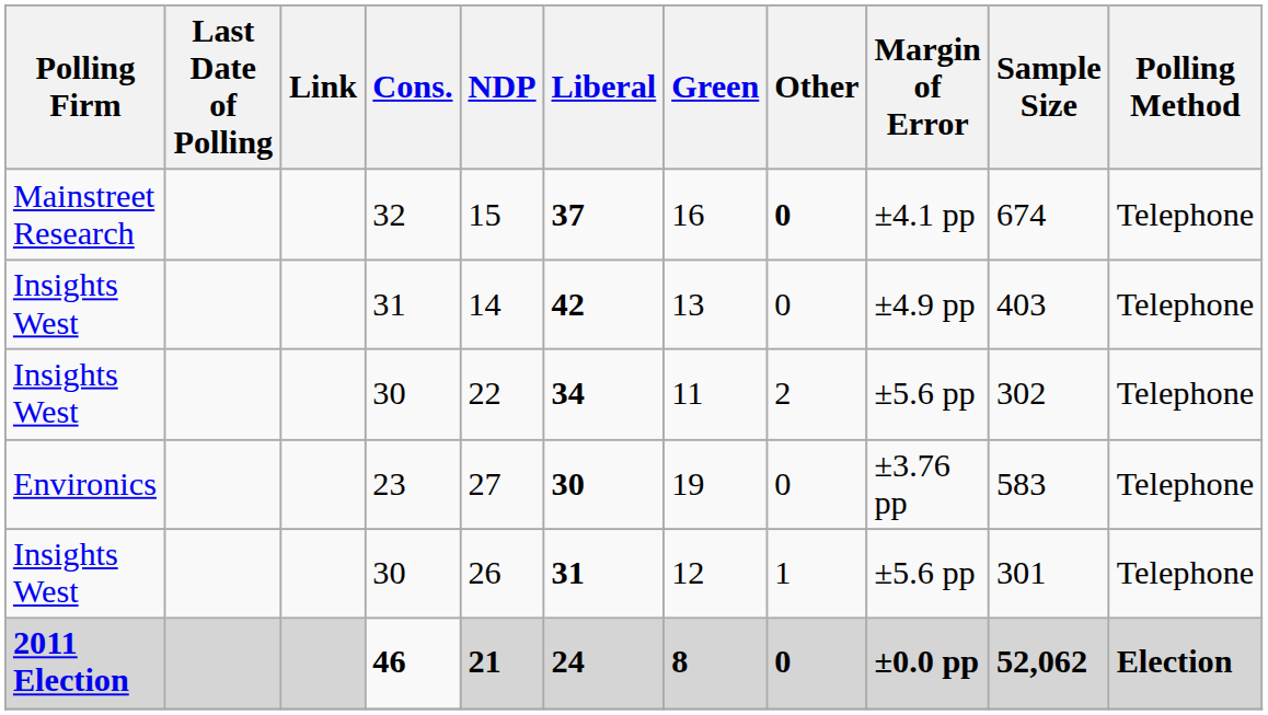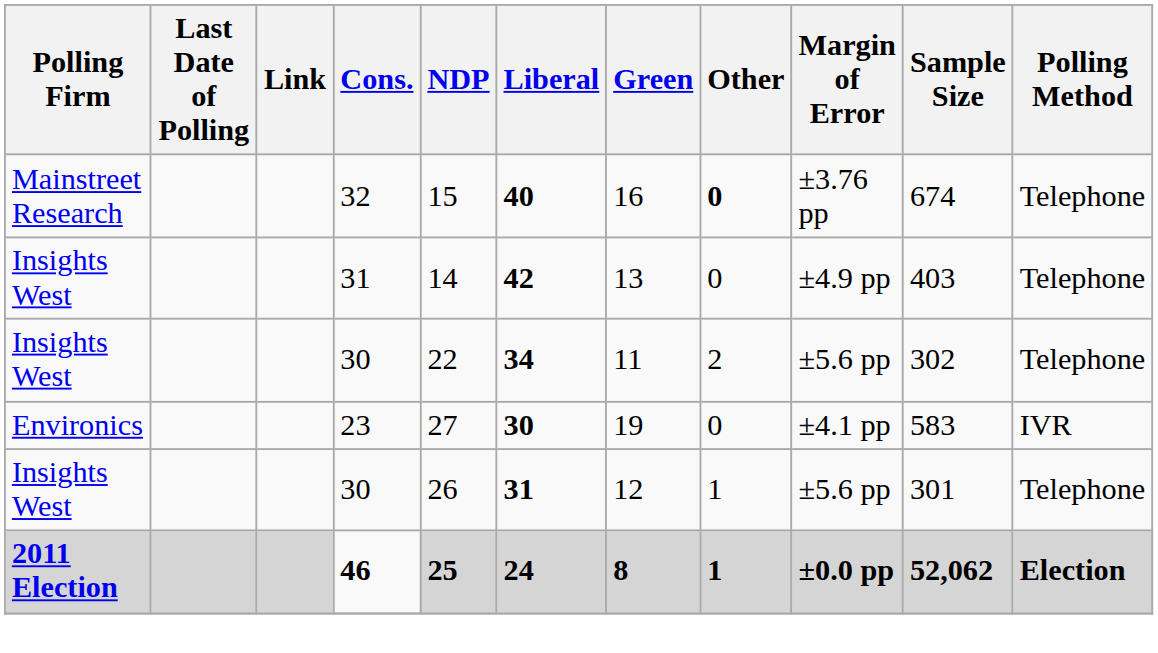32 | Liberal: 37 -> 40
32 | Margin of Error: ±4.1 pp -> ±3.76 pp
23 | Margin of Error: ±3.76 pp -> ±4.1 pp
23 | Polling Method: Telephone -> IVR
46 | NDP: 21 -> 25
46 | Other: 0 -> 1
